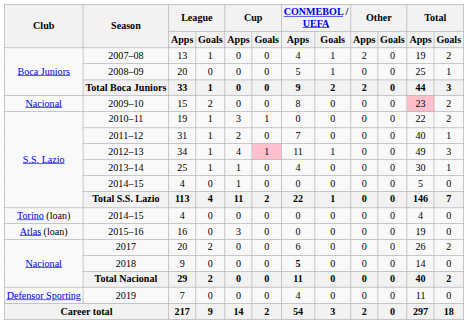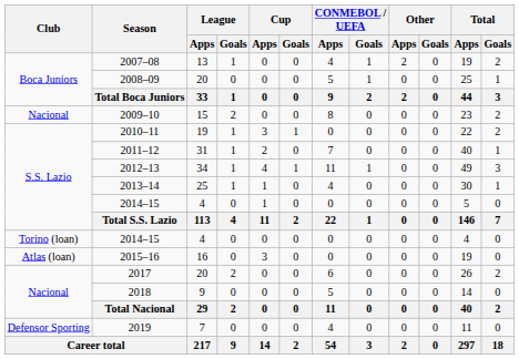2009–10 | Total / Apps: pink background -> no background
2012–13 | Cup / Goals: pink background -> no background
2018 | CONMEBOL / UEFA / Apps: bold -> normal
